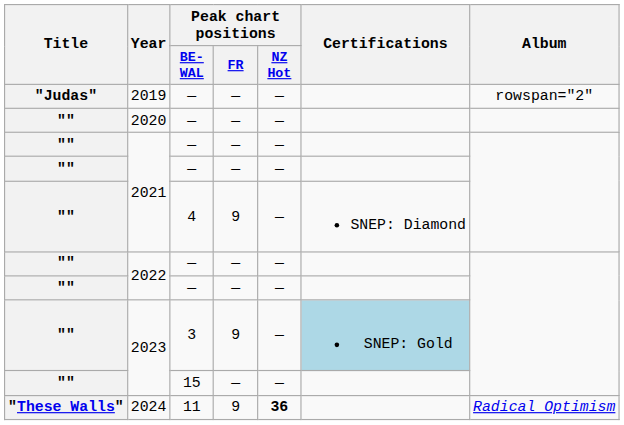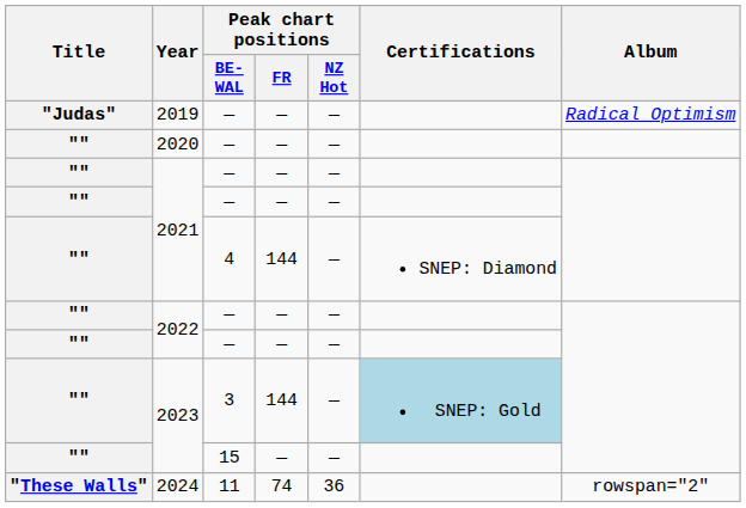2019 | Album: rowspan="2" -> Radical Optimism
2021 / 4 | Peak chart positions / FR: 9 -> 144
2023 / 3 | Peak chart positions / FR: 9 -> 144
2024 | Peak chart positions / FR: 9 -> 74
2024 | Peak chart positions / NZ Hot: bold -> normal
2024 | Album: Radical Optimism -> rowspan="2"
